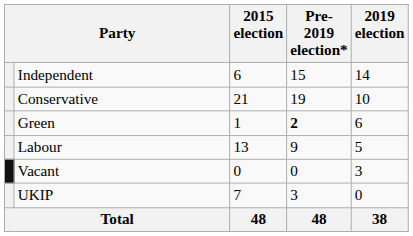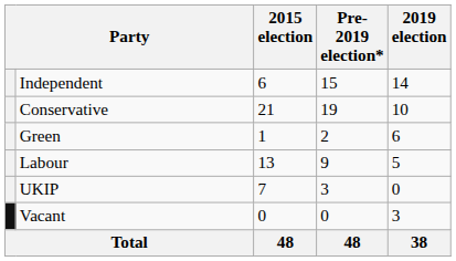Green | Pre-2019 election*: bold -> normal
rows swapped: UKIP <-> Vacant
